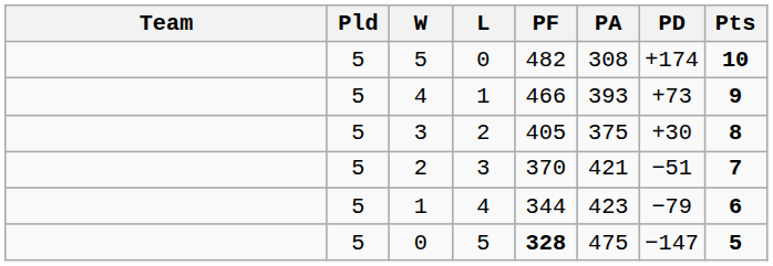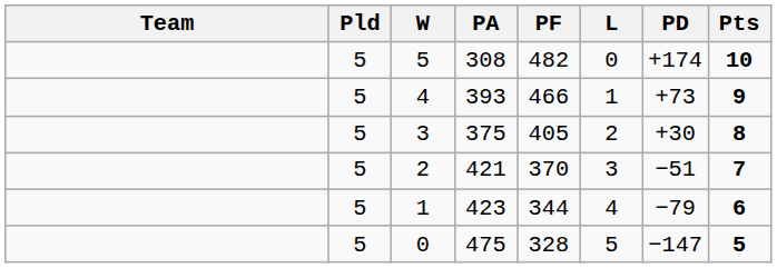columns swapped: L <-> PA
row 7 | PF: bold -> normal
